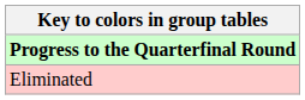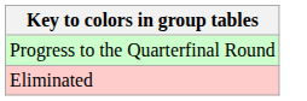row 2 | column 1: bold -> normal
